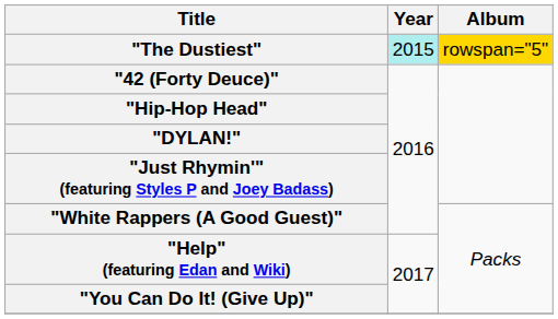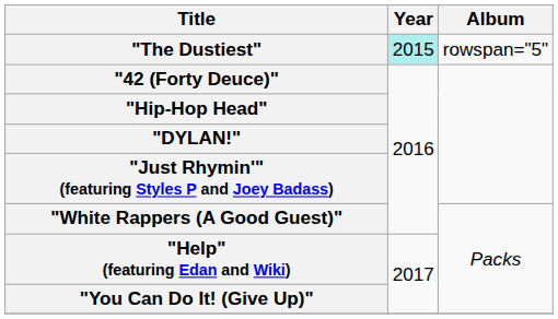"The Dustiest" | Album: gold background -> no background
